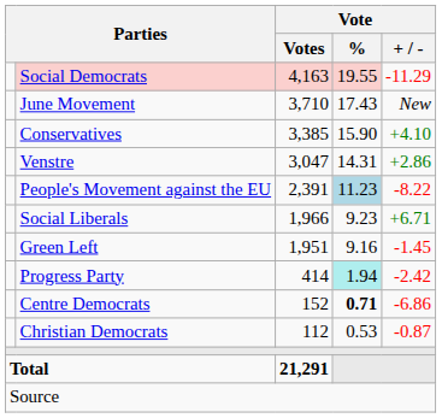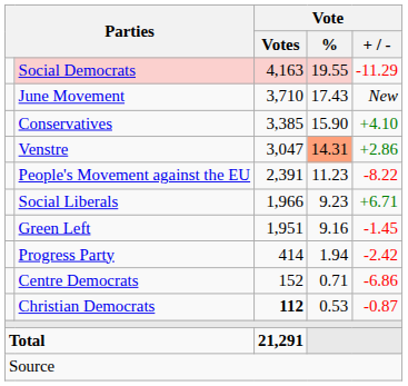Venstre | Vote / %: no background -> lightsalmon background
People's Movement against the EU | Vote / %: lightblue background -> no background
Progress Party | Vote / %: paleturquoise background -> no background
Centre Democrats | Vote / %: bold -> normal
Christian Democrats | Vote / Votes: normal -> bold
